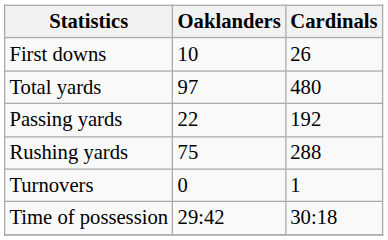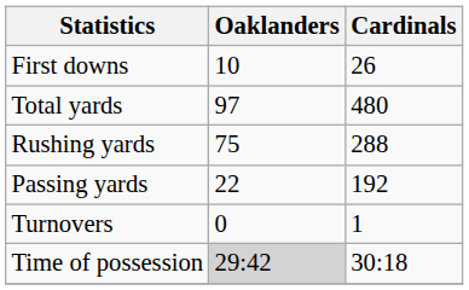rows swapped: Rushing yards <-> Passing yards
Time of possession | Oaklanders: no background -> lightgrey background
